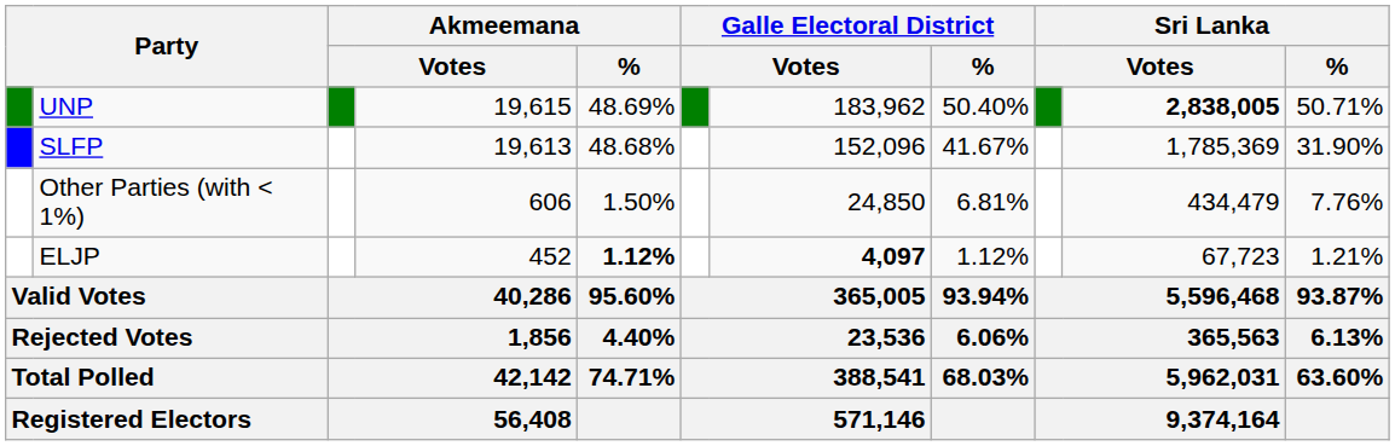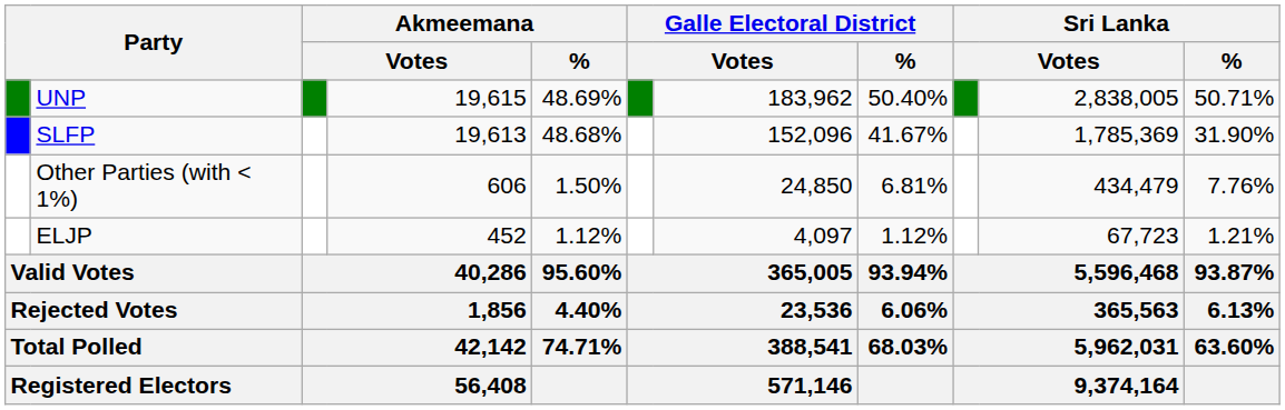UNP | column 10: bold -> normal
ELJP | Akmeemana / %: bold -> normal
ELJP | column 7: bold -> normal
